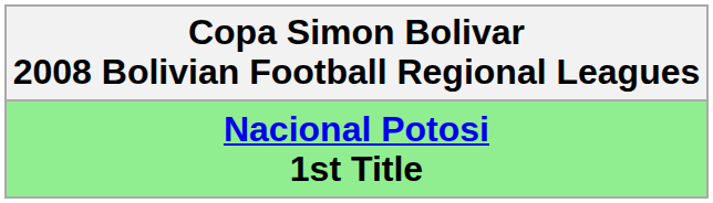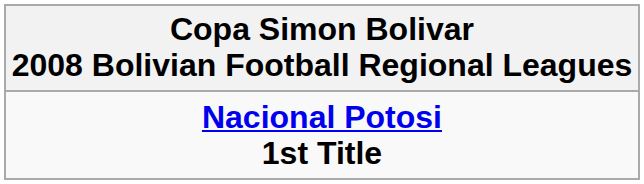row 2 | column 1: lightgreen background -> no background
